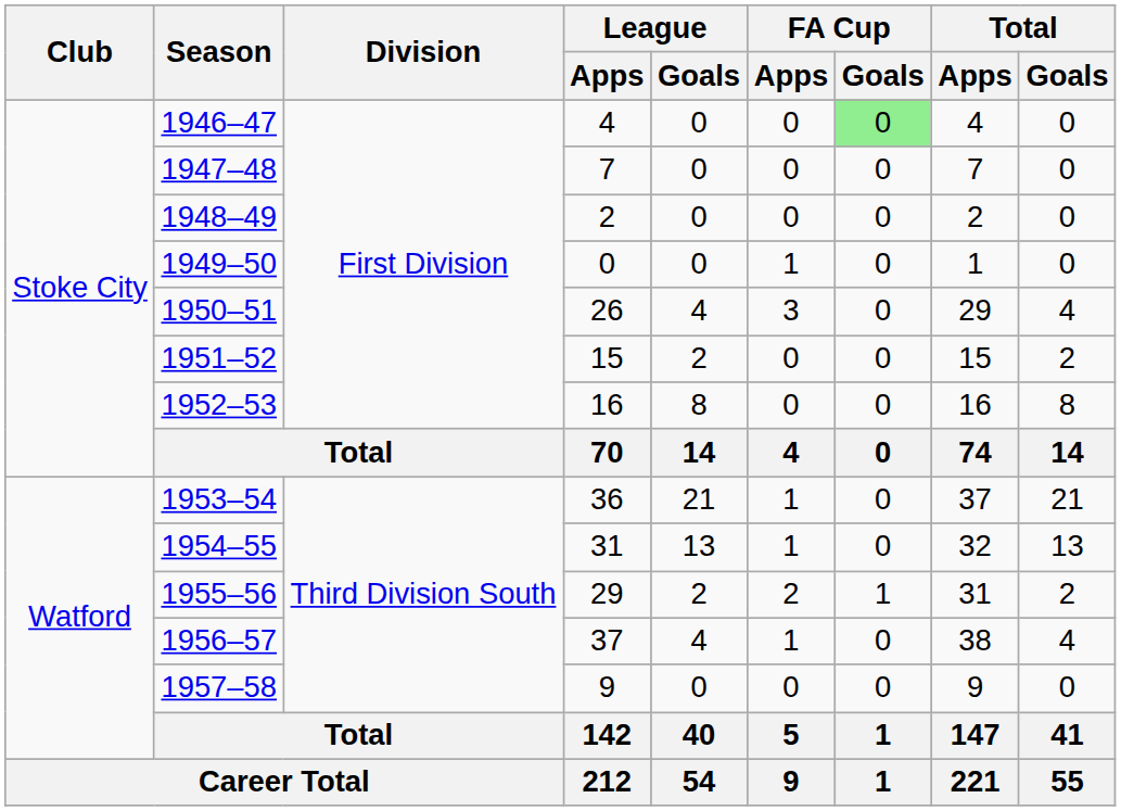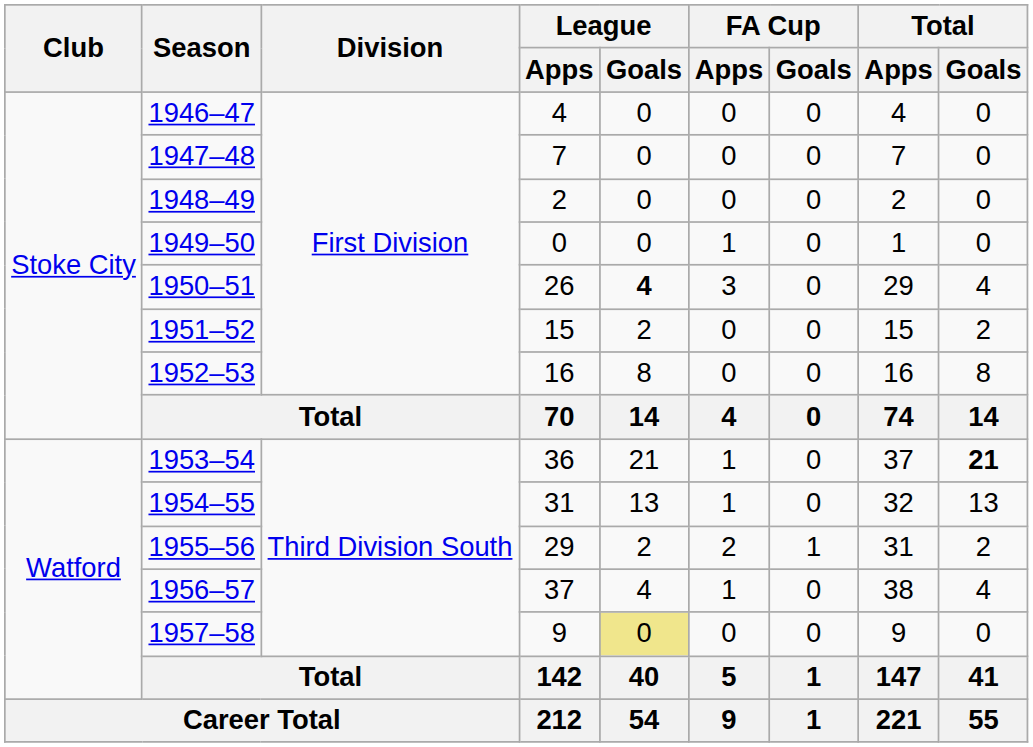1946–47 | FA Cup / Goals: lightgreen background -> no background
1950–51 | League / Goals: normal -> bold
1953–54 | Total / Goals: normal -> bold
1957–58 | League / Goals: no background -> khaki background
